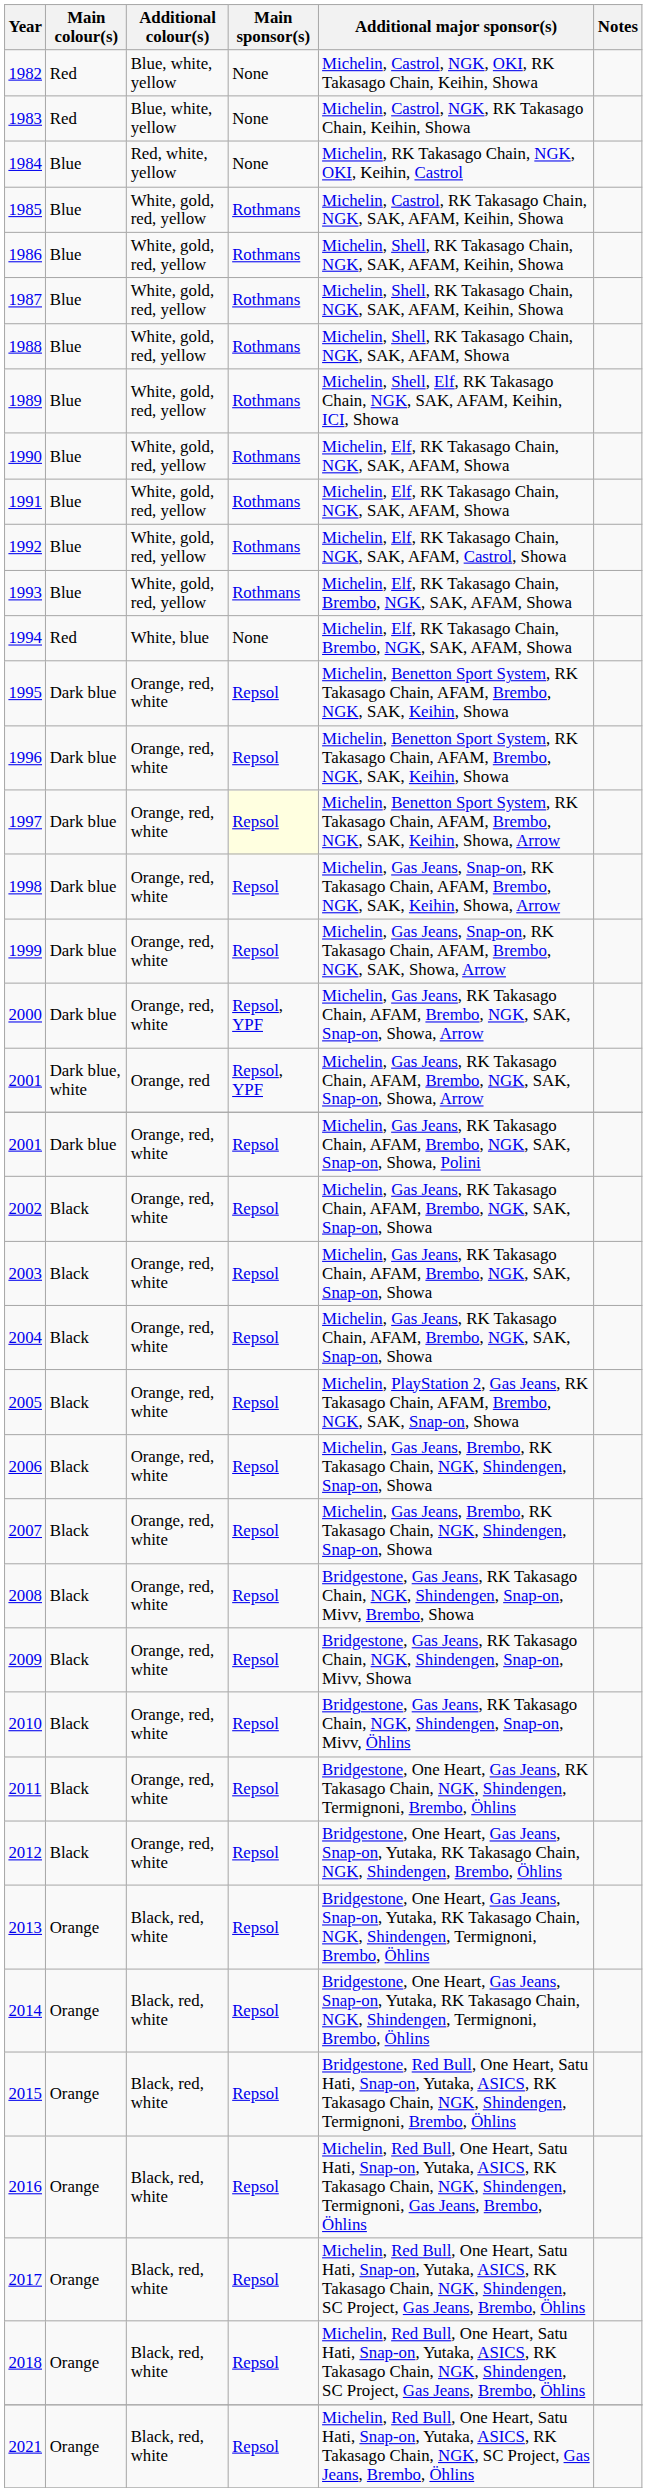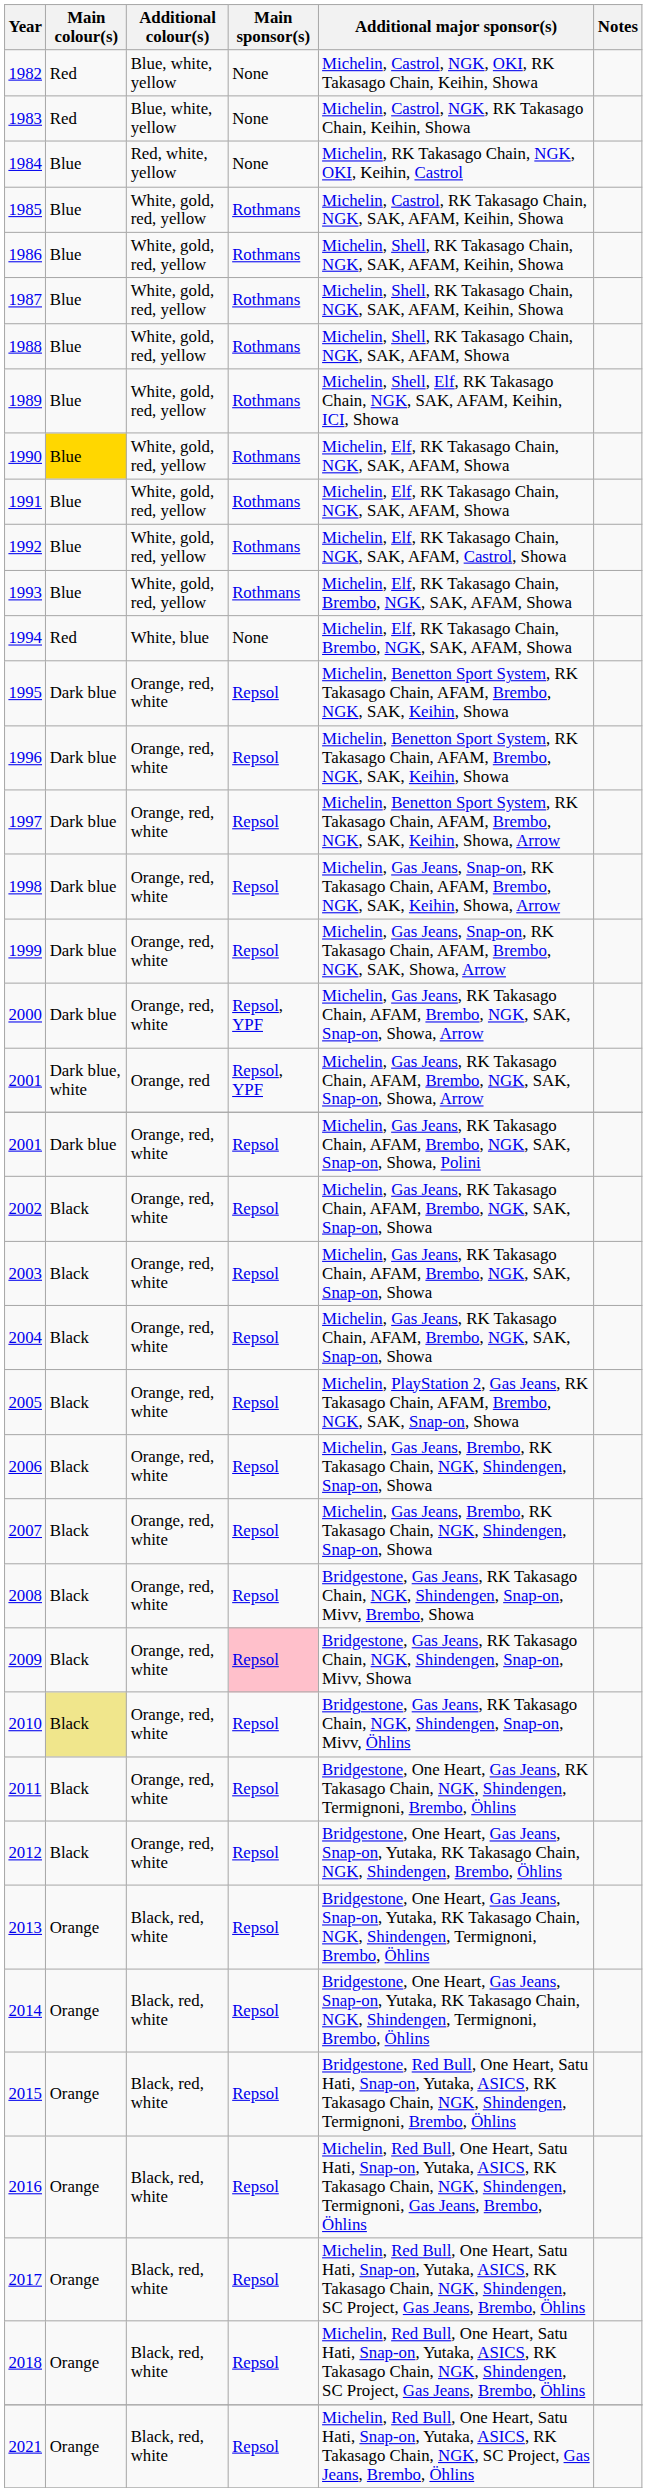1990 | Main colour(s): no background -> gold background
1997 | Main sponsor(s): lightyellow background -> no background
2009 | Main sponsor(s): no background -> pink background
2010 | Main colour(s): no background -> khaki background
